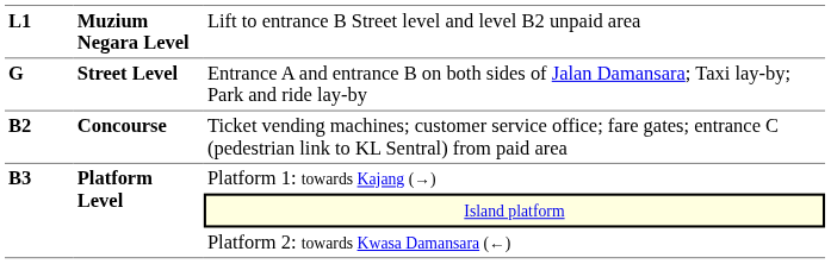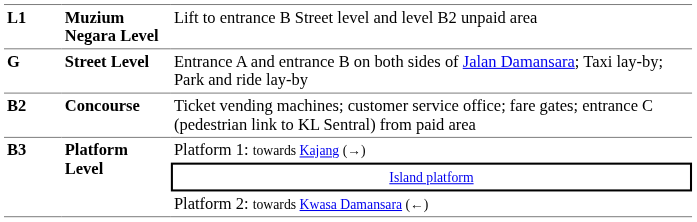Island platform | column 3: lightyellow background -> no background
